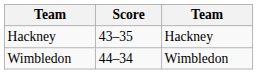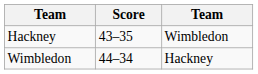row 2 | column 3: Hackney -> Wimbledon
row 3 | column 3: Wimbledon -> Hackney
